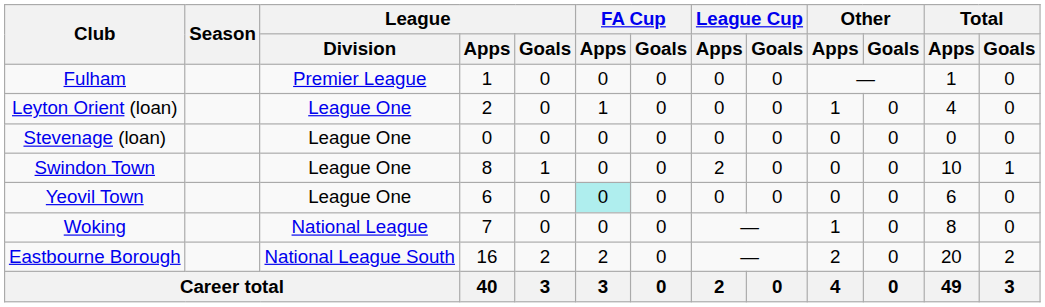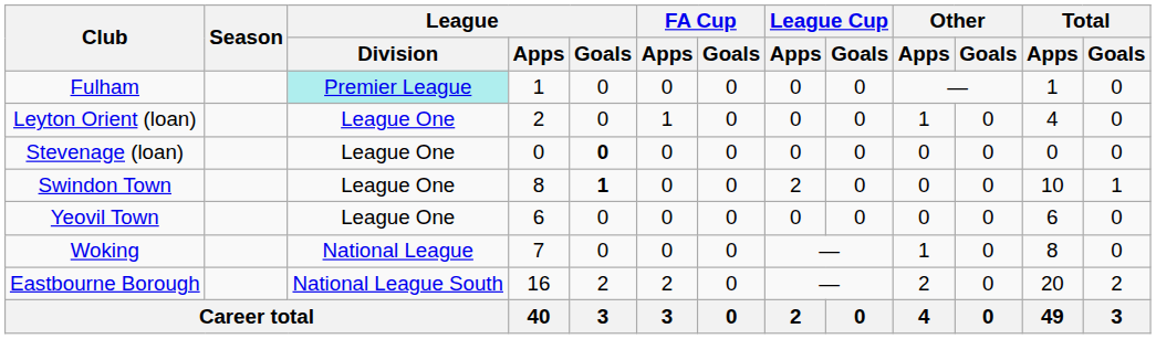Fulham | League / Division: no background -> paleturquoise background
Stevenage (loan) | League / Goals: normal -> bold
Swindon Town | League / Goals: normal -> bold
Yeovil Town | FA Cup / Apps: paleturquoise background -> no background
